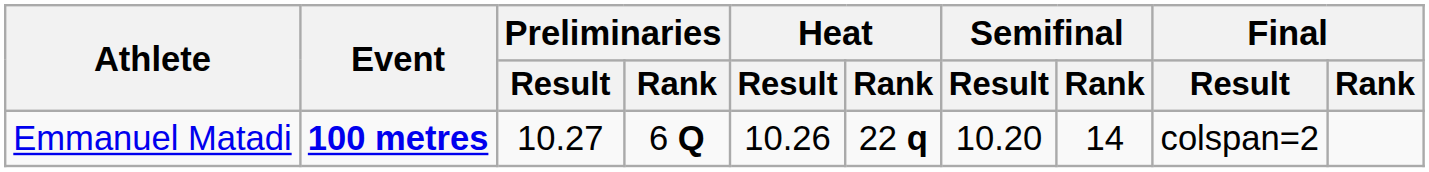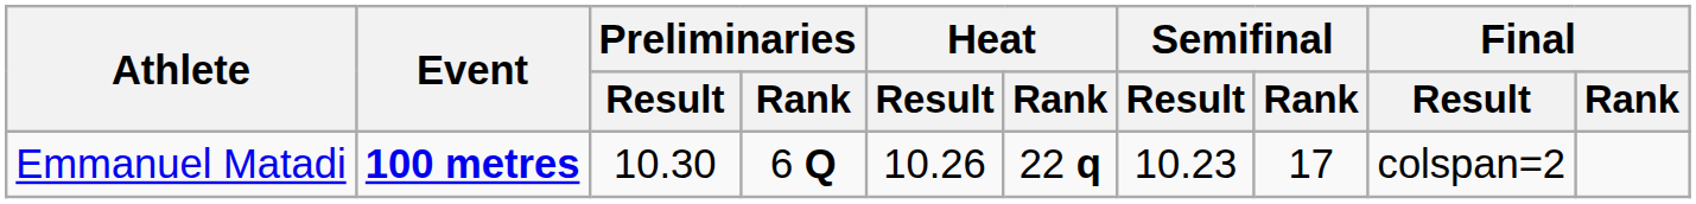Emmanuel Matadi | Preliminaries / Result: 10.27 -> 10.30
Emmanuel Matadi | Semifinal / Result: 10.20 -> 10.23
Emmanuel Matadi | Semifinal / Rank: 14 -> 17
